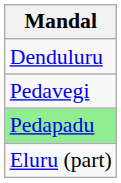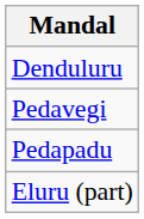row 4 | column 1: lightgreen background -> no background
